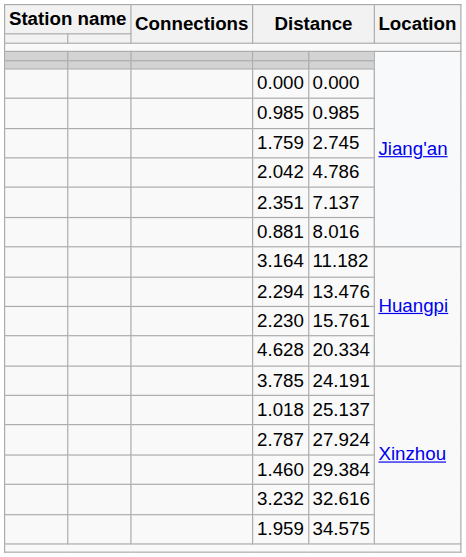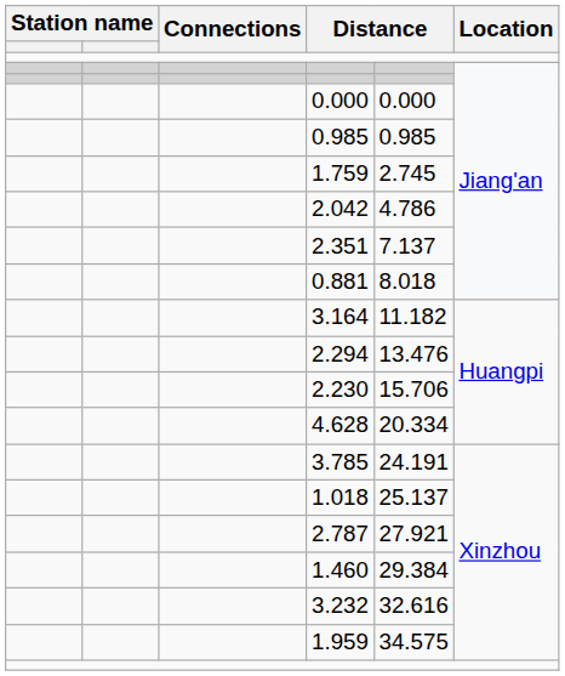0.881 | column 5: 8.016 -> 8.018
2.230 | column 5: 15.761 -> 15.706
2.787 | column 5: 27.924 -> 27.921
